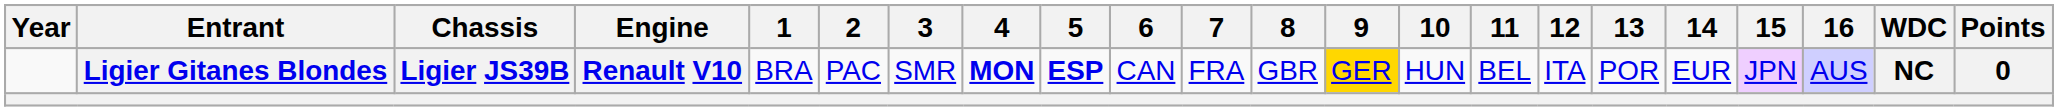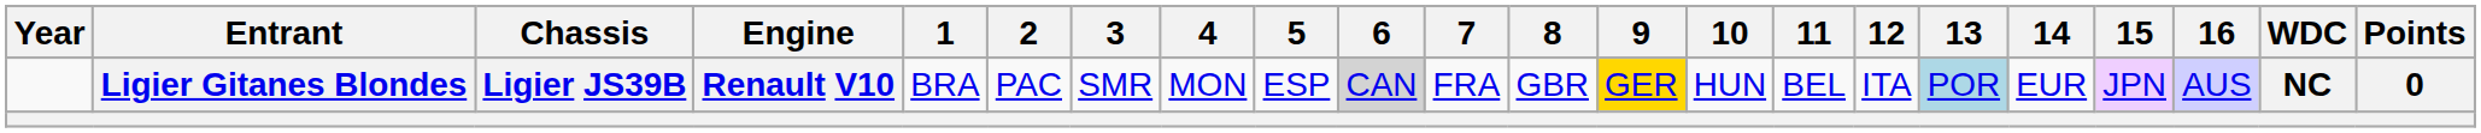Ligier Gitanes Blondes | 4: bold -> normal
Ligier Gitanes Blondes | 5: bold -> normal
Ligier Gitanes Blondes | 6: no background -> lightgrey background
Ligier Gitanes Blondes | 13: no background -> lightblue background
